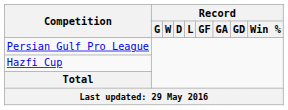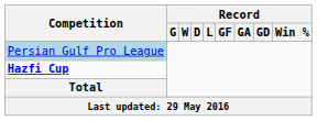Persian Gulf Pro League | Competition: no background -> lightblue background
Hazfi Cup | Competition: normal -> bold
